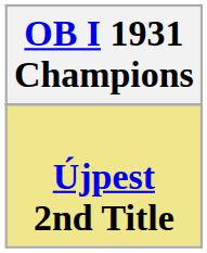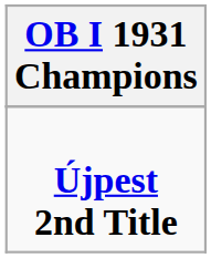row 2 | column 1: khaki background -> no background
